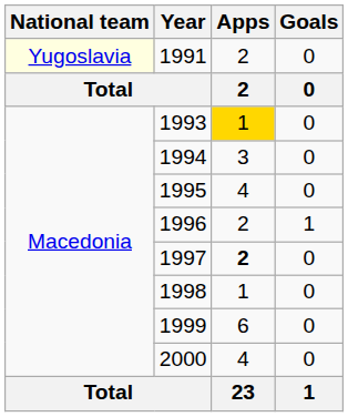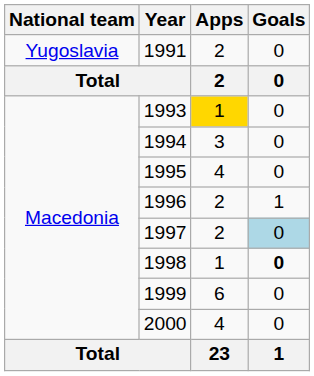1991 | National team: lightyellow background -> no background
1997 | Apps: bold -> normal
1997 | Goals: no background -> lightblue background
1998 | Goals: normal -> bold
